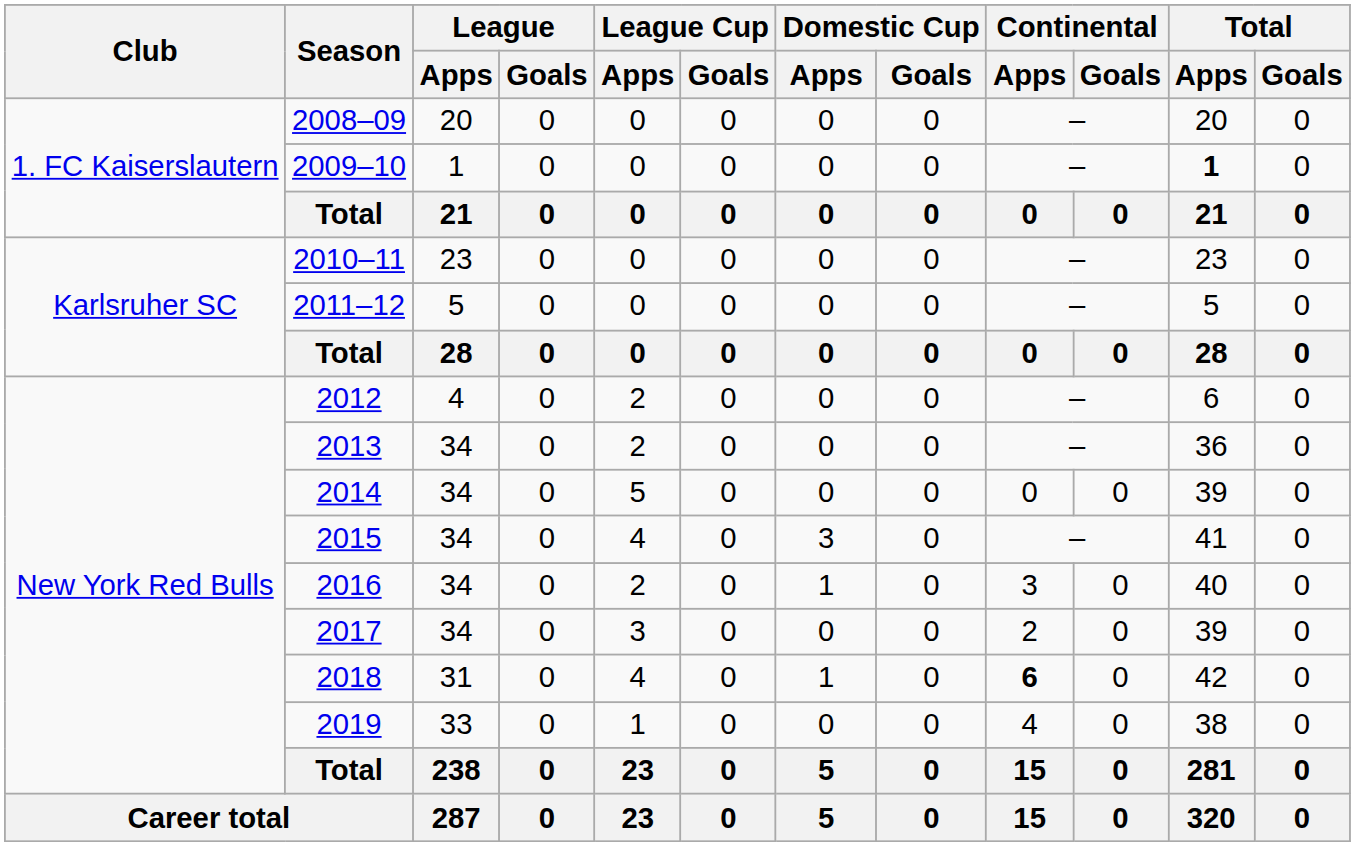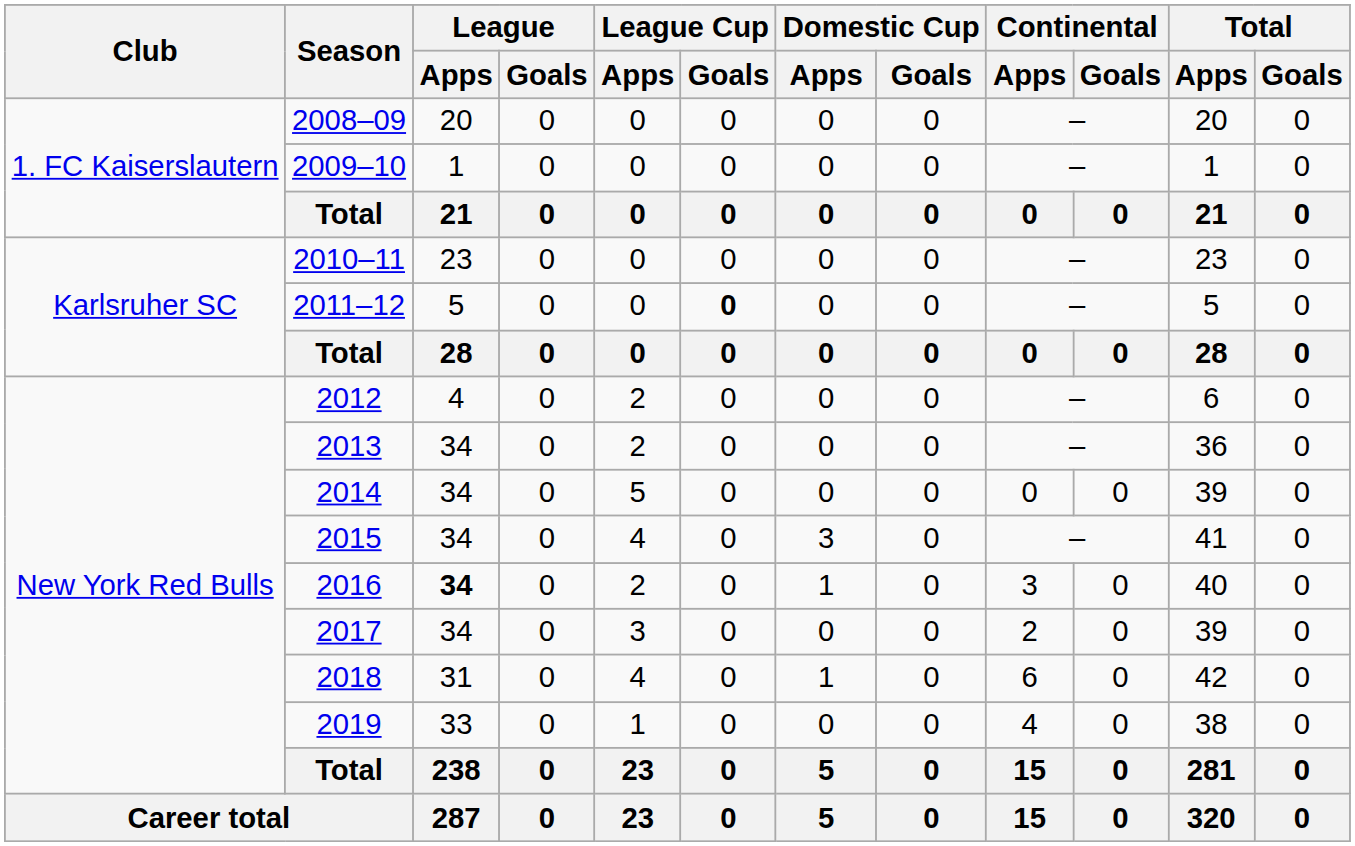2009–10 | Total / Apps: bold -> normal
2011–12 | League Cup / Goals: normal -> bold
2016 | League / Apps: normal -> bold
2018 | Continental / Apps: bold -> normal
